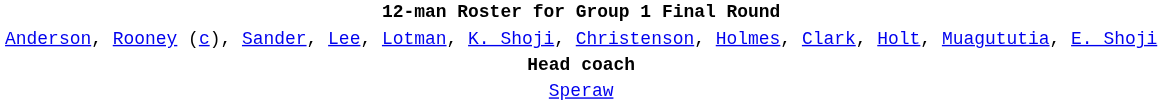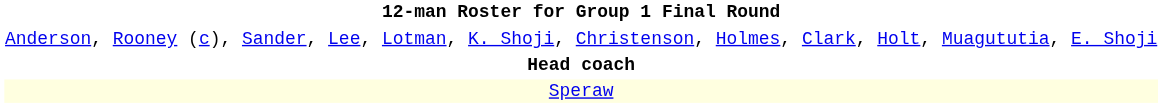row 4 | column 1: no background -> lightyellow background
